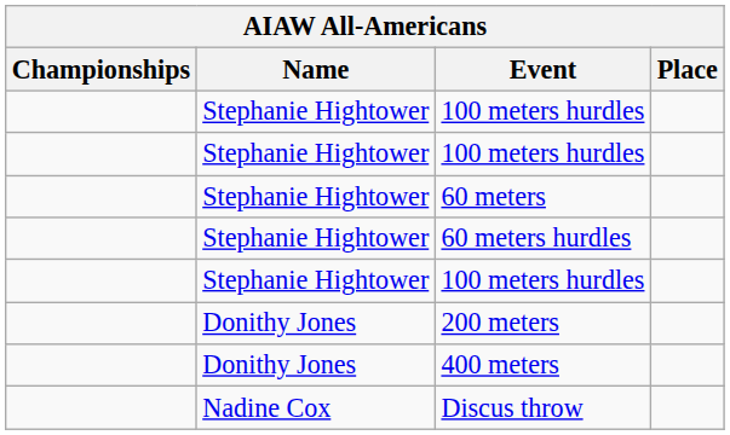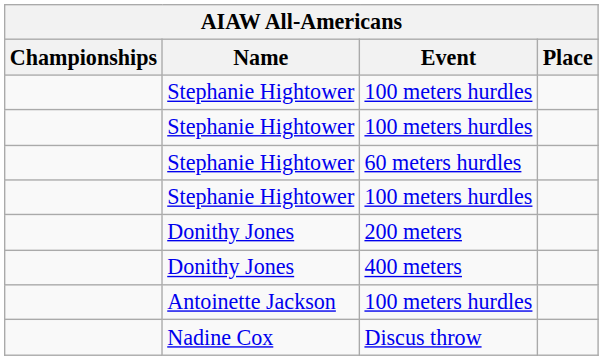- row: Stephanie Hightower | 60 meters
+ row: Antoinette Jackson | 100 meters hurdles
